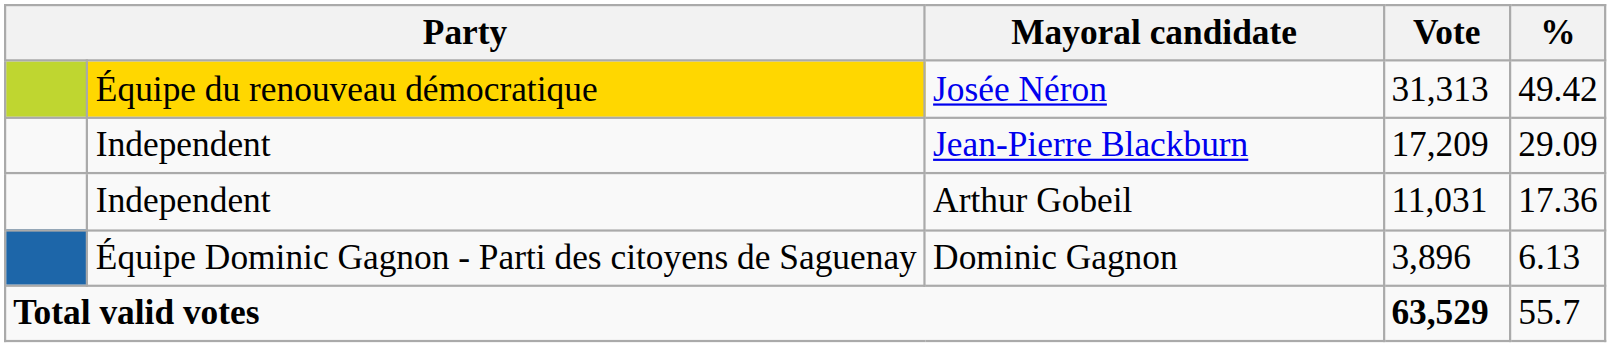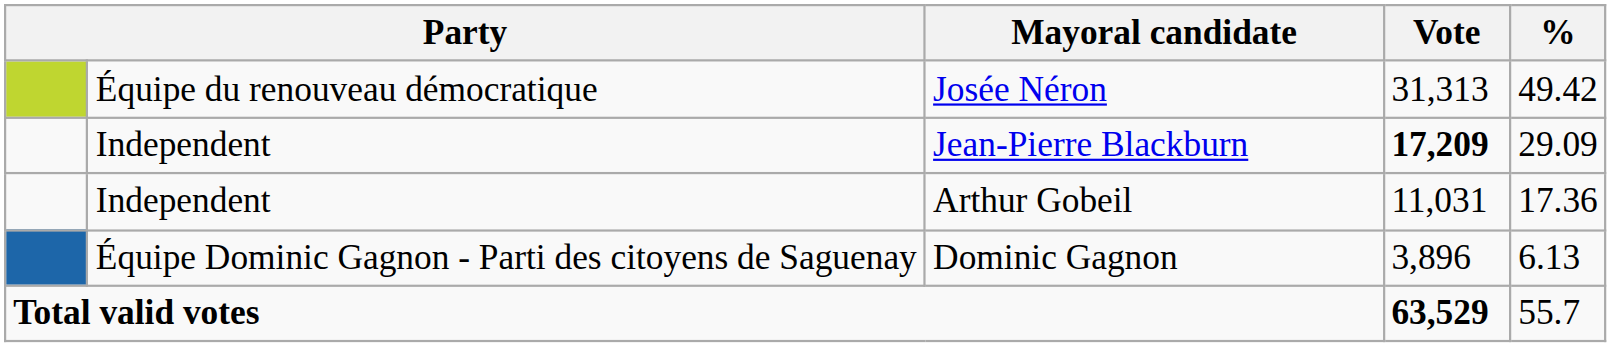Josée Néron | column 2: gold background -> no background
Jean-Pierre Blackburn | Vote: normal -> bold
